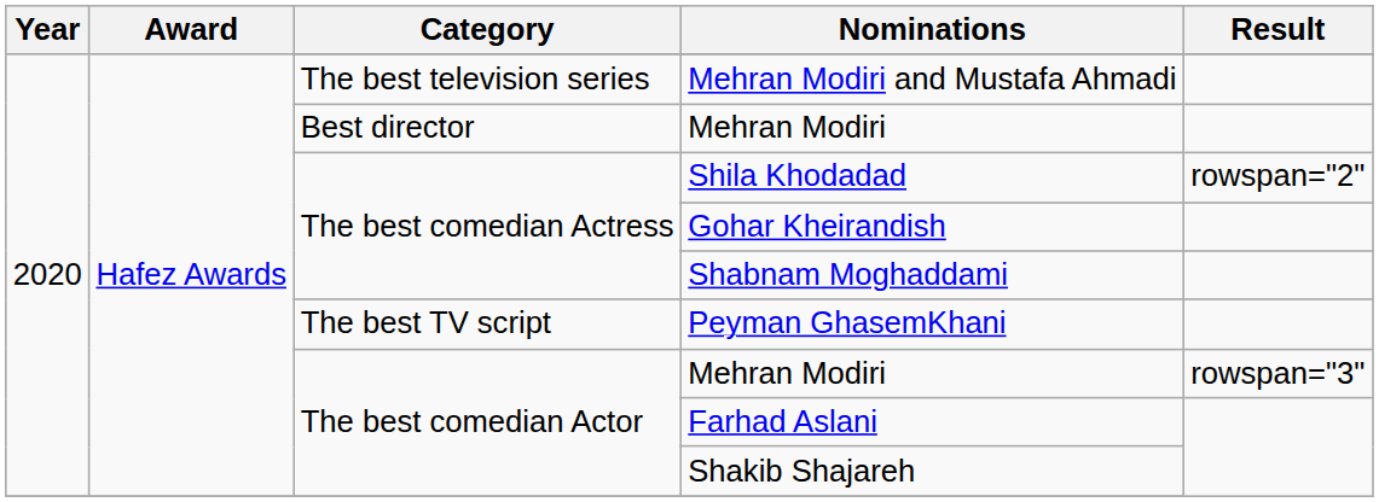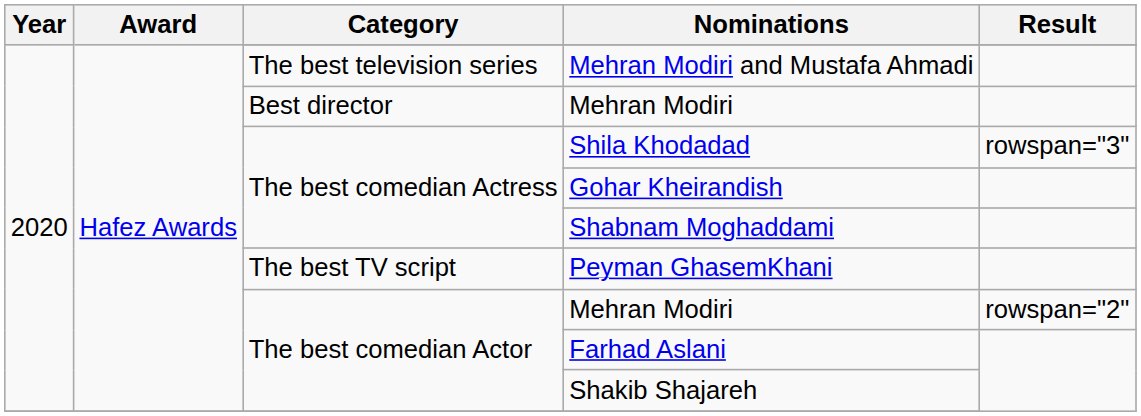Shila Khodadad | Result: rowspan="2" -> rowspan="3"
The best comedian Actor / Mehran Modiri | Result: rowspan="3" -> rowspan="2"
